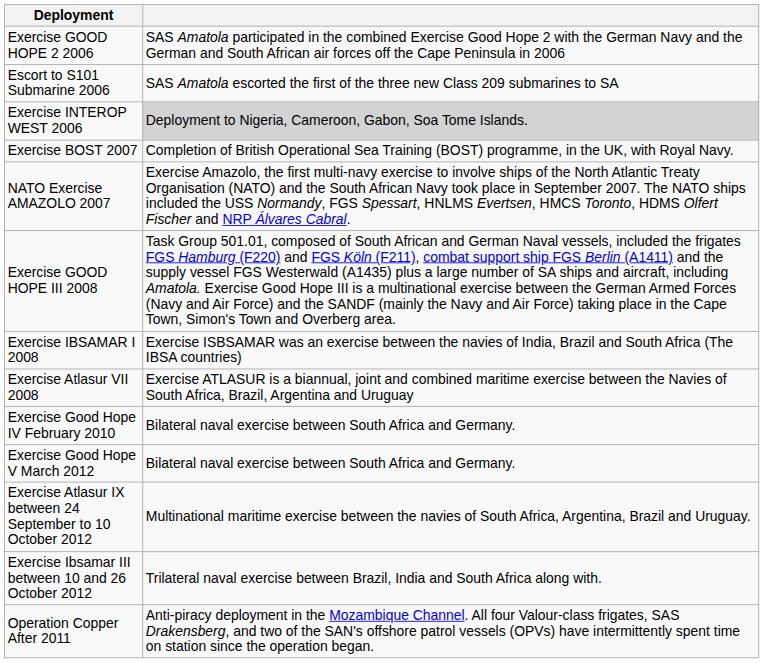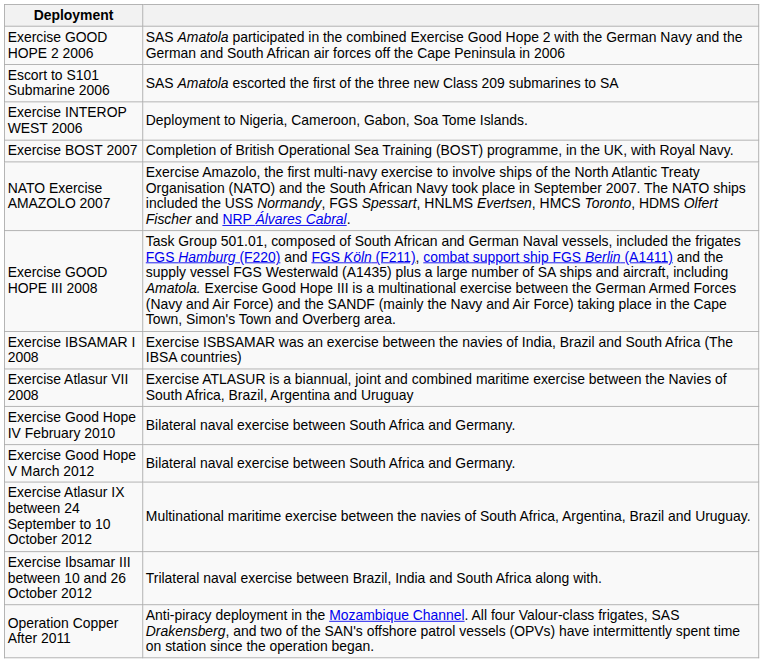Exercise INTEROP WEST 2006 | column 2: lightgrey background -> no background
